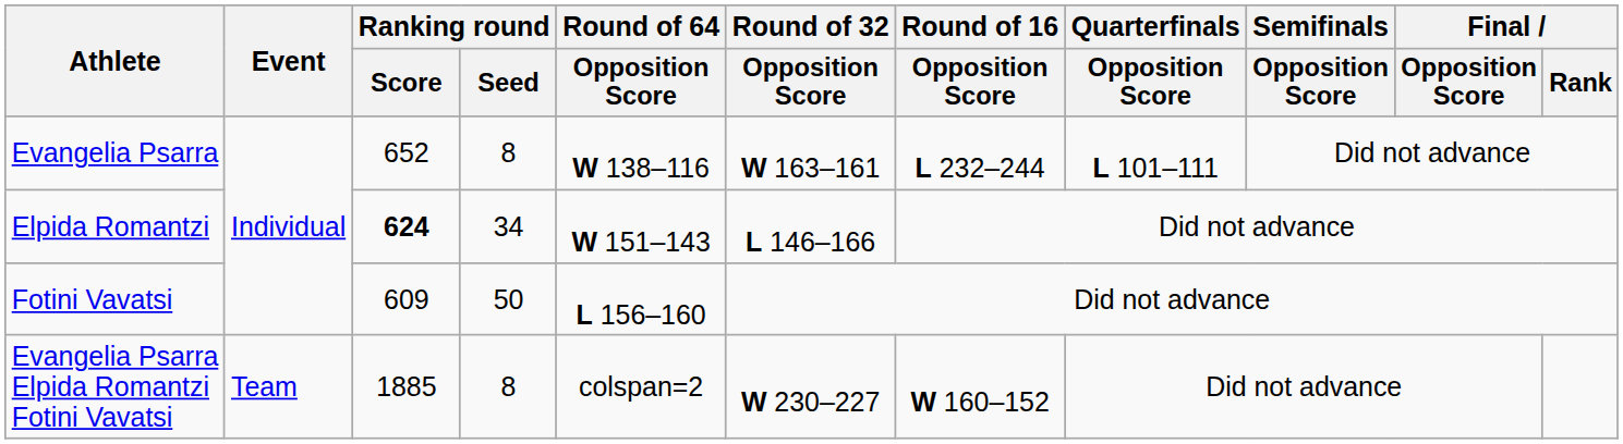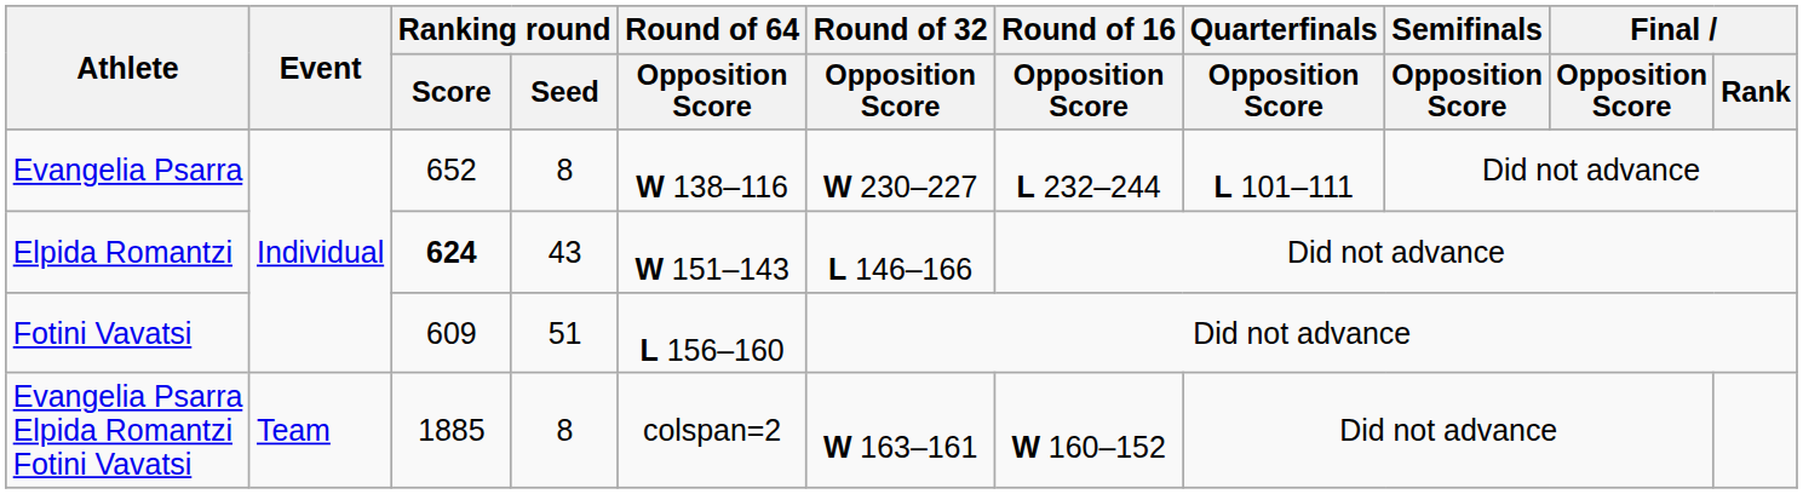Evangelia Psarra | Round of 32 / Opposition Score: W 163–161 -> W 230–227
Elpida Romantzi | Ranking round / Seed: 34 -> 43
Fotini Vavatsi | Ranking round / Seed: 50 -> 51
Evangelia Psarra Elpida Romantzi Fotini Vavatsi | Round of 32 / Opposition Score: W 230–227 -> W 163–161
